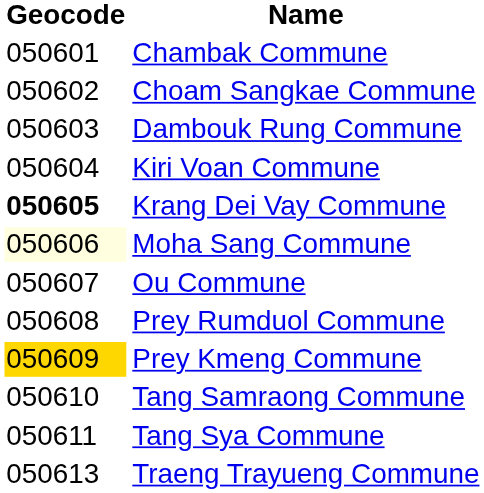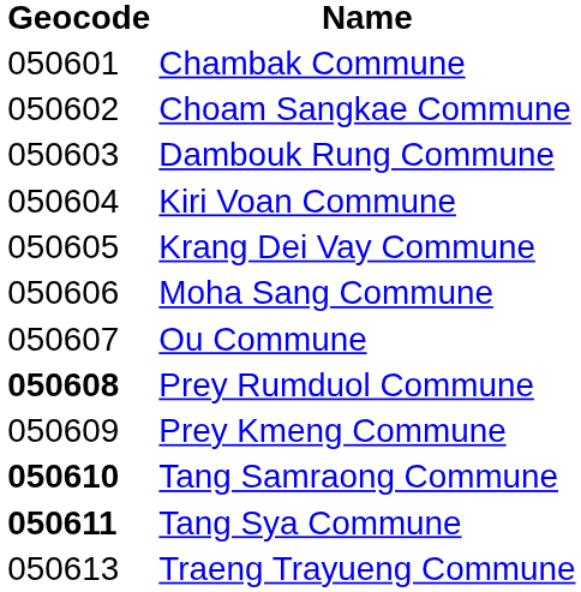Krang Dei Vay Commune | Geocode: bold -> normal
Moha Sang Commune | Geocode: lightyellow background -> no background
Prey Rumduol Commune | Geocode: normal -> bold
Prey Kmeng Commune | Geocode: gold background -> no background
Tang Samraong Commune | Geocode: normal -> bold
Tang Sya Commune | Geocode: normal -> bold
